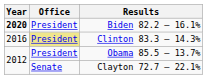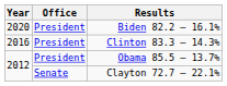Biden 82.2 – 16.1% | Year: bold -> normal
Clinton 83.3 – 14.3% | Office: khaki background -> no background
